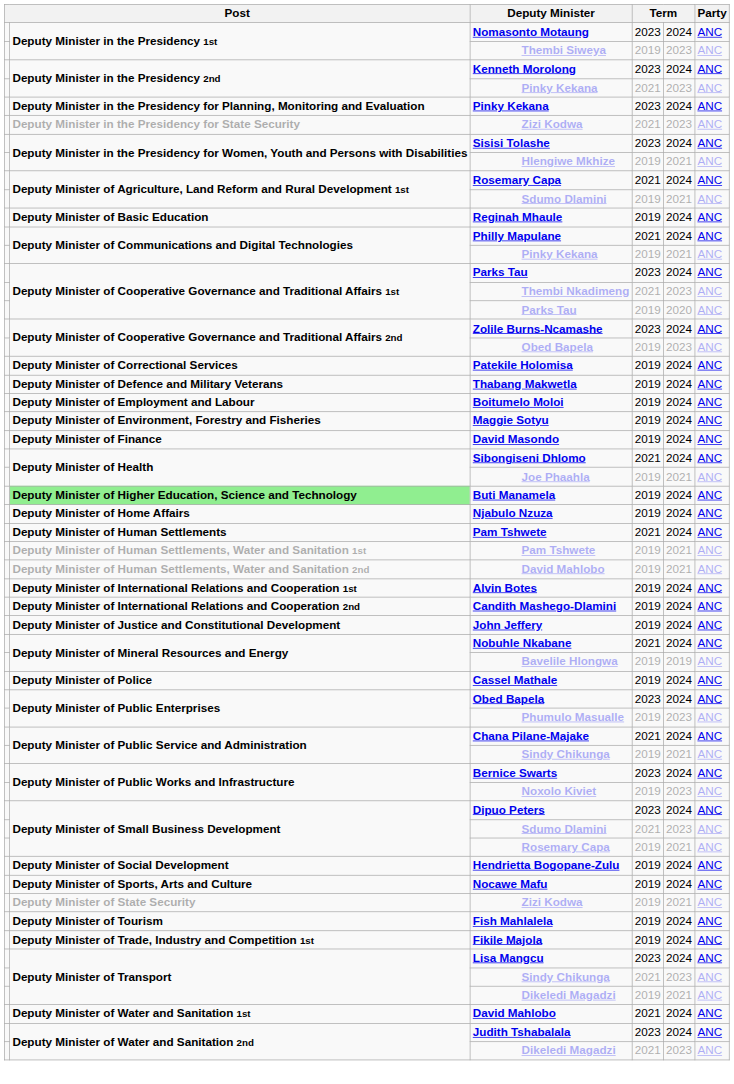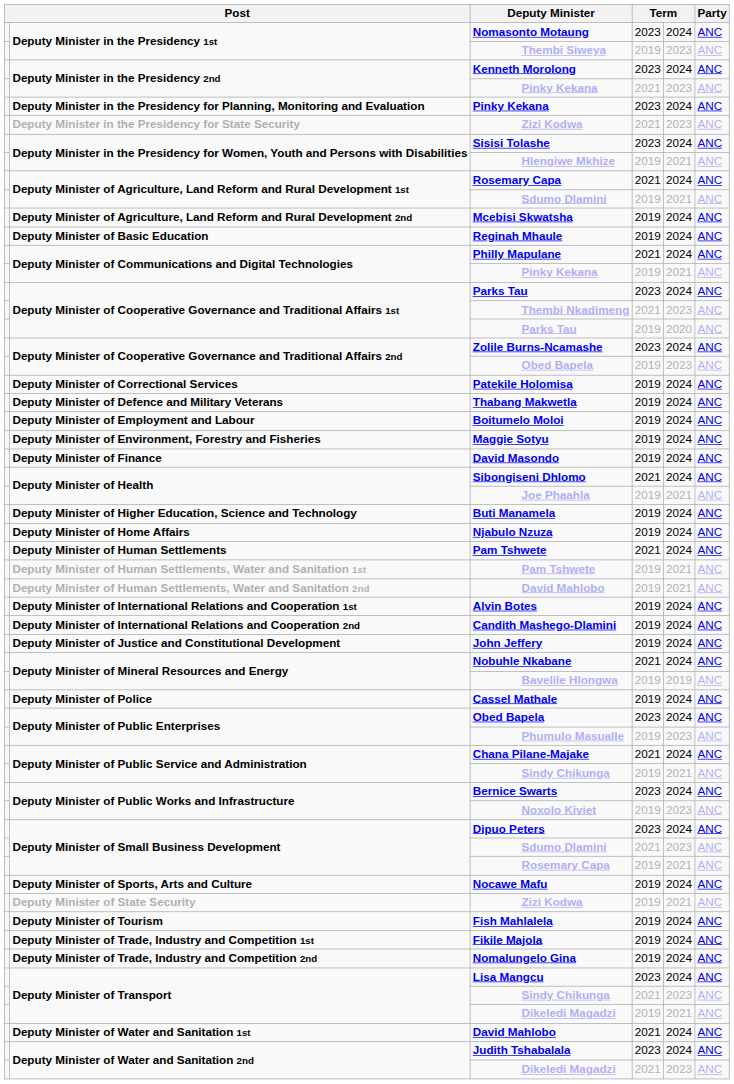+ row: Deputy Minister of Agriculture, Land Reform and Rural Development 2nd | Mcebisi Skwatsha | 2019 | 2024 | ANC
Buti Manamela | column 2: lightgreen background -> no background
- row: Deputy Minister of Social Development | Hendrietta Bogopane-Zulu | 2019 | 2024 | ANC
+ row: Deputy Minister of Trade, Industry and Competition 2nd | Nomalungelo Gina | 2019 | 2024 | ANC
